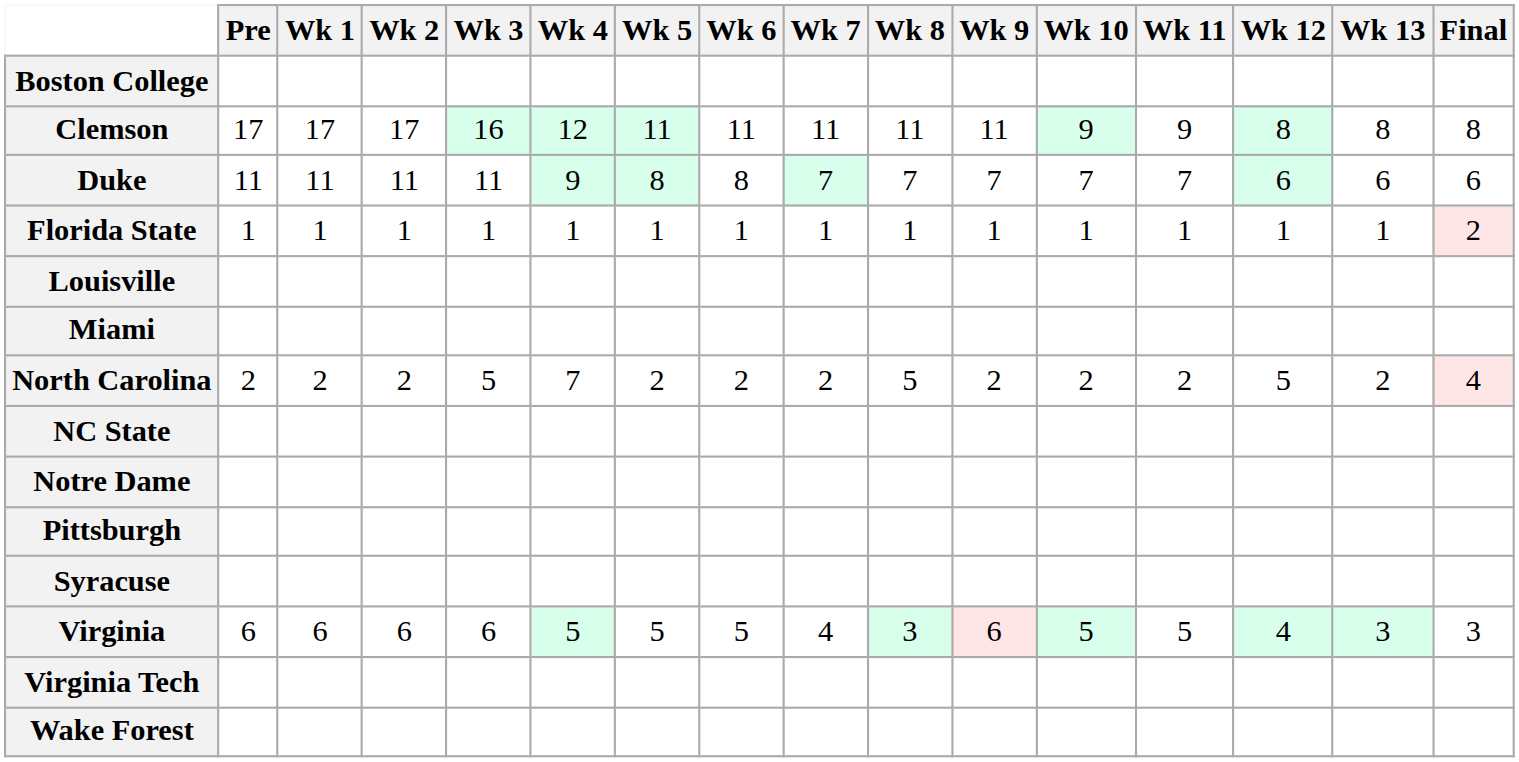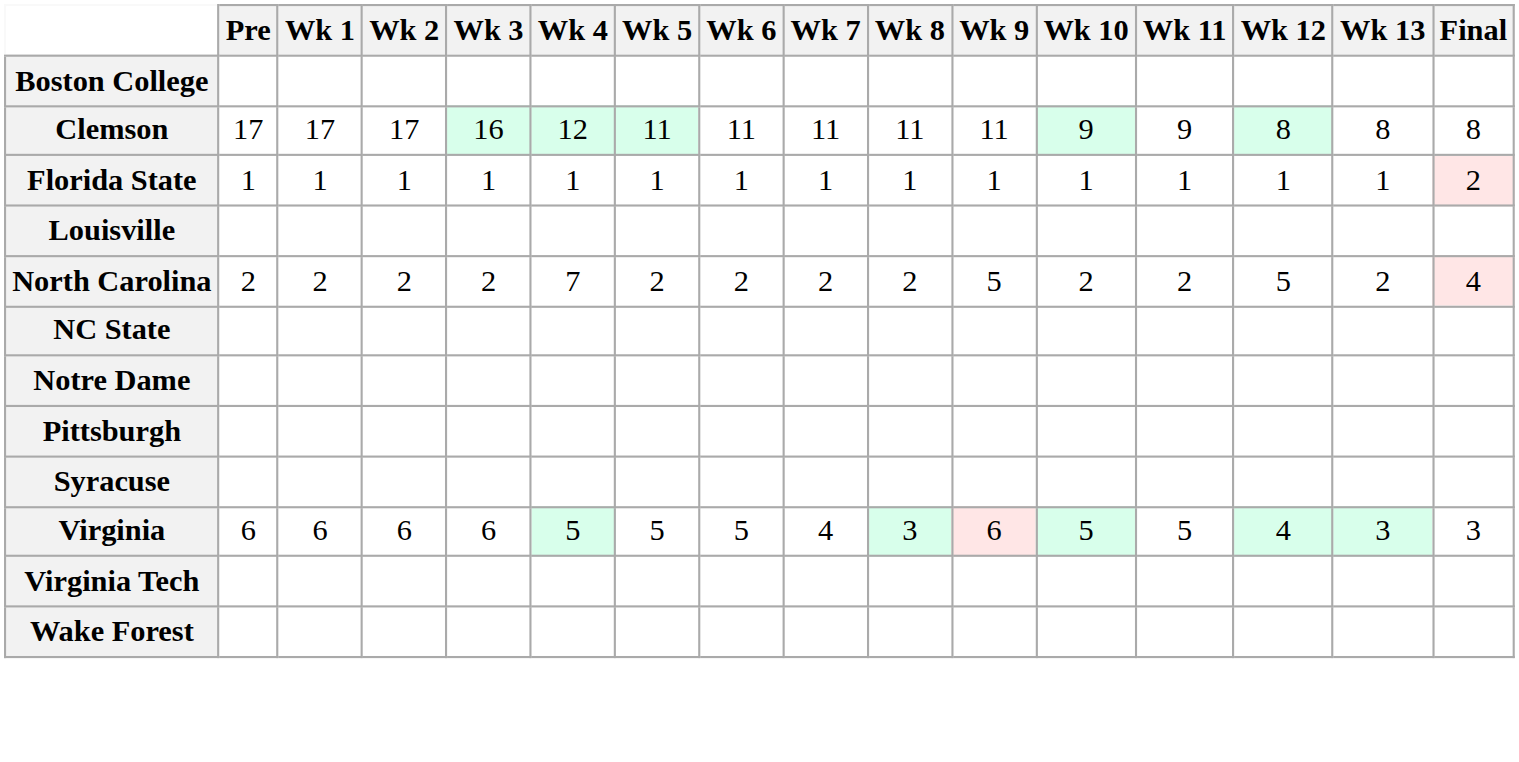- row: Duke | 11 | 11 | 11 | 11 | 9 | 8 | 8 | 7 | 7 | 7 | 7 | 7 | 6 | 6 | 6
- row: Miami
North Carolina | Wk 3: 5 -> 2
North Carolina | Wk 8: 5 -> 2
North Carolina | Wk 9: 2 -> 5
